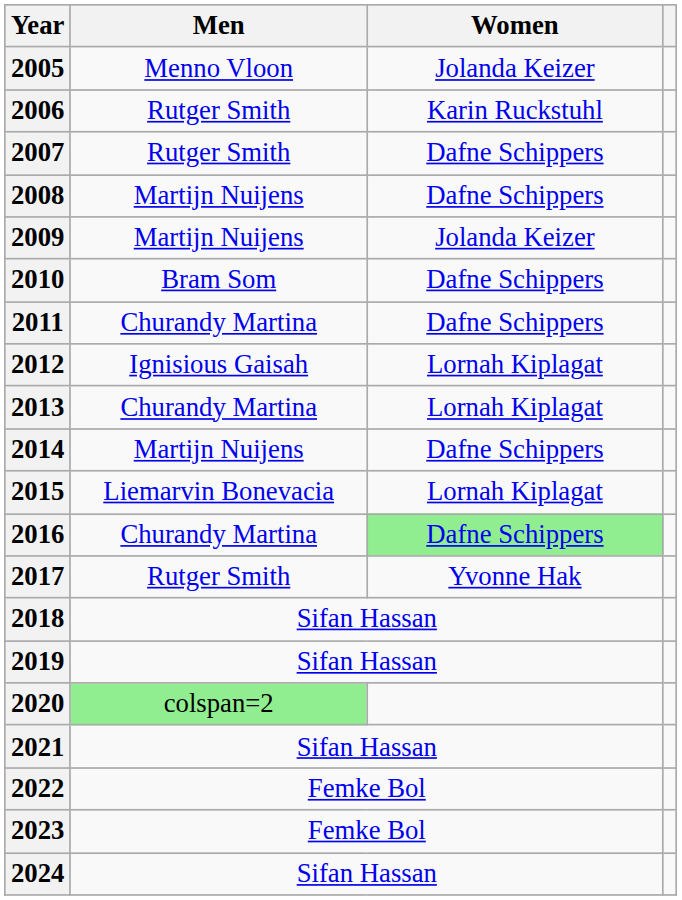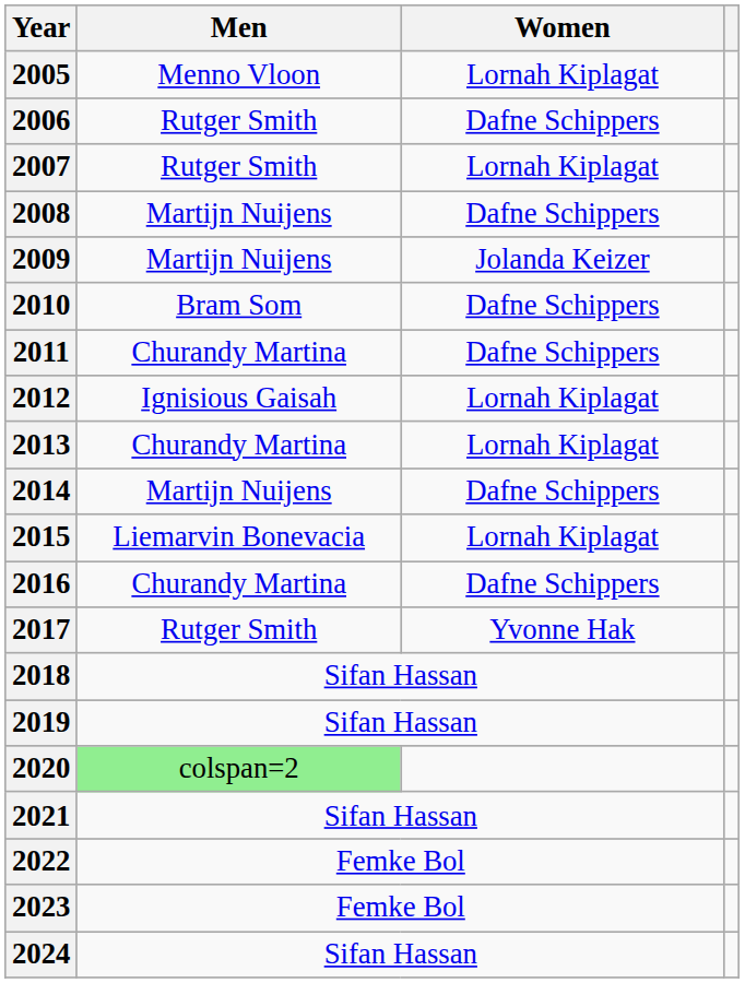2005 | Women: Jolanda Keizer -> Lornah Kiplagat
2006 | Women: Karin Ruckstuhl -> Dafne Schippers
2007 | Women: Dafne Schippers -> Lornah Kiplagat
2016 | Women: lightgreen background -> no background
